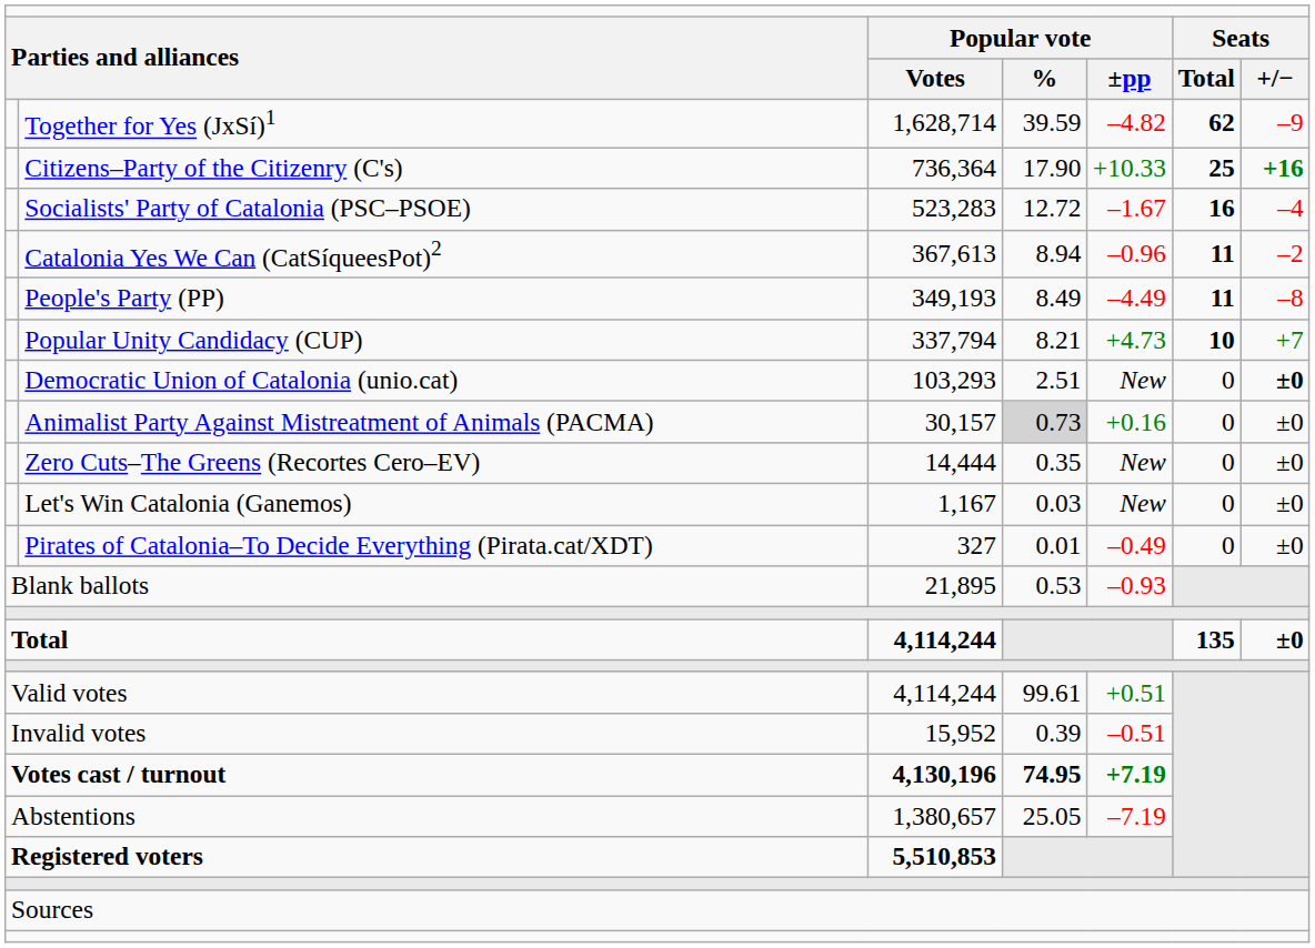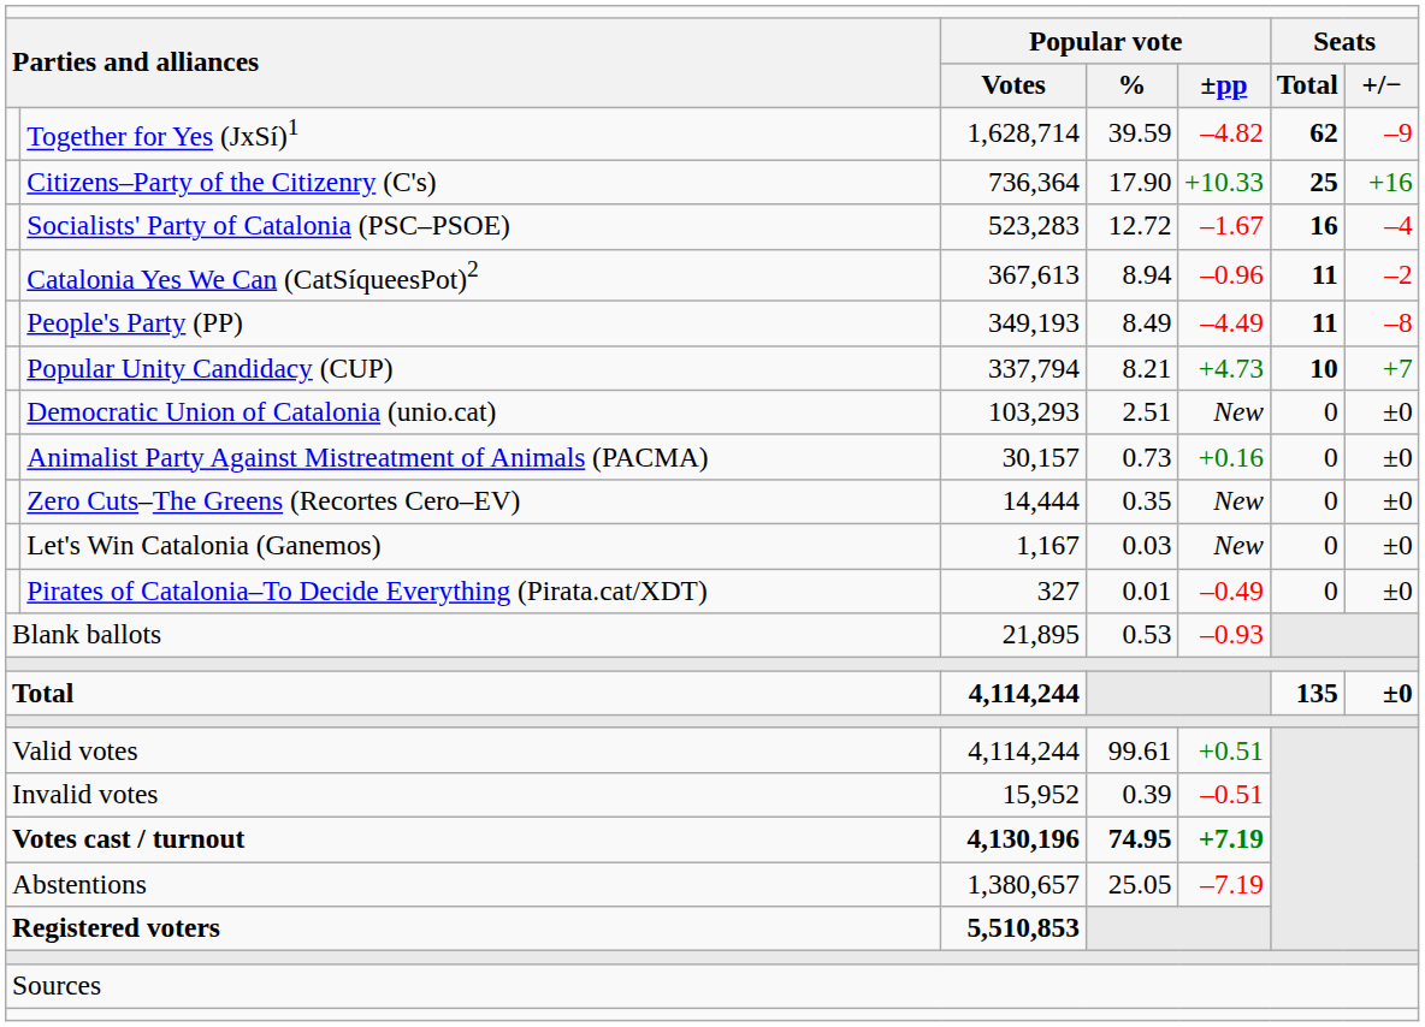Citizens–Party of the Citizenry (C's) | column 7: bold -> normal
Democratic Union of Catalonia (unio.cat) | column 7: bold -> normal
Animalist Party Against Mistreatment of Animals (PACMA) | column 4: lightgrey background -> no background
